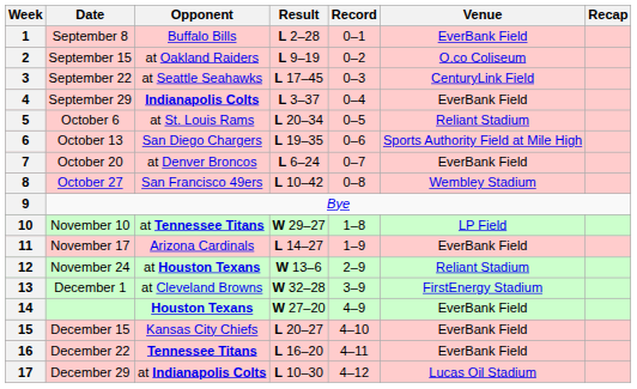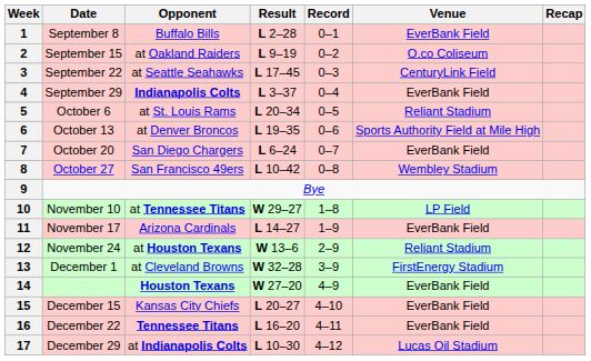6 | Opponent: San Diego Chargers -> at Denver Broncos
7 | Opponent: at Denver Broncos -> San Diego Chargers
